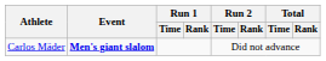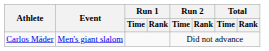Carlos Mäder | Event: bold -> normal
